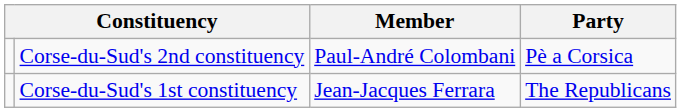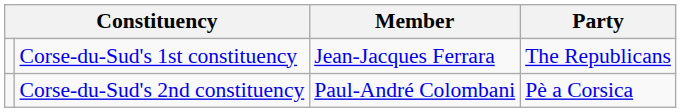rows swapped: Corse-du-Sud's 1st constituency <-> Corse-du-Sud's 2nd constituency
